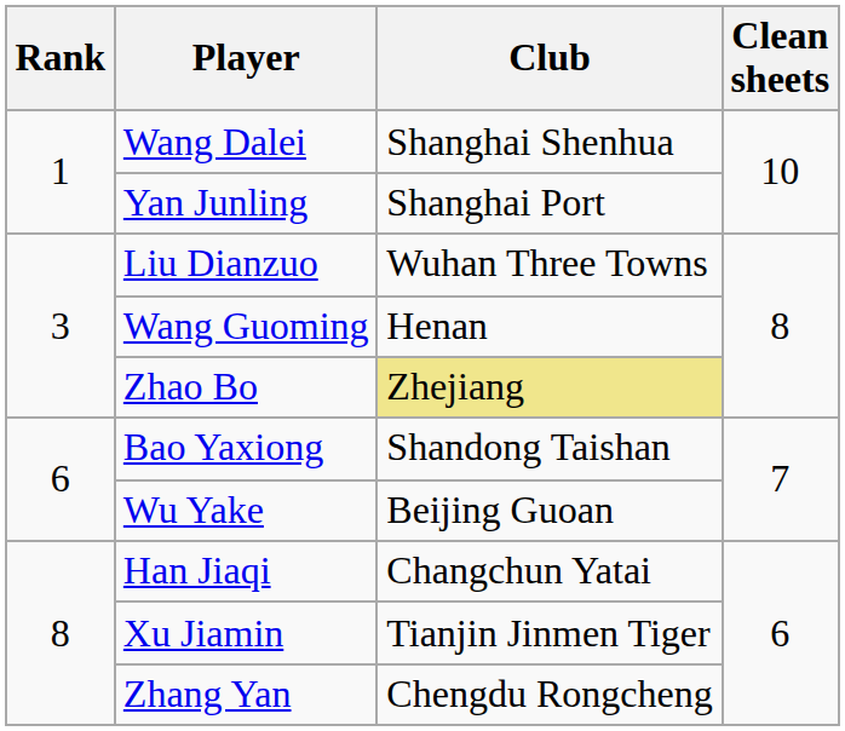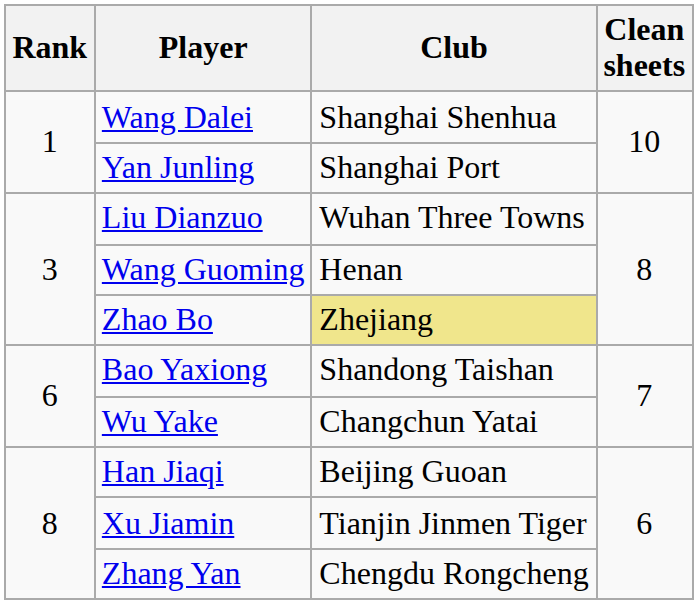Wu Yake | Club: Beijing Guoan -> Changchun Yatai
Han Jiaqi | Club: Changchun Yatai -> Beijing Guoan
